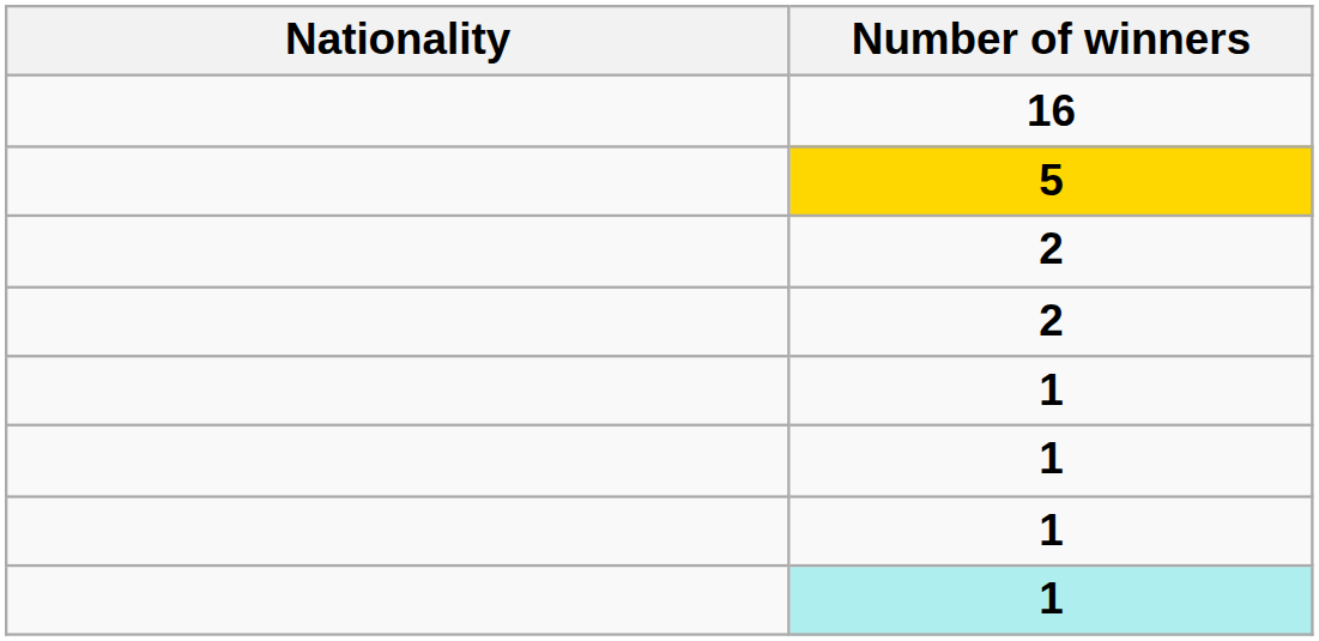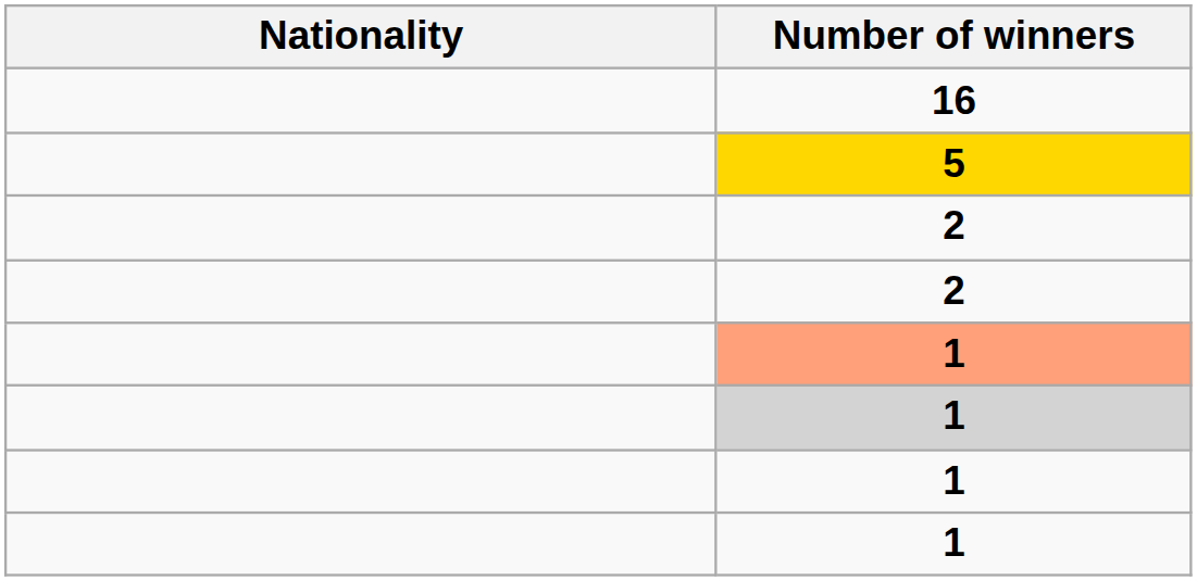row 6 | Number of winners: no background -> lightsalmon background
row 7 | Number of winners: no background -> lightgrey background
row 9 | Number of winners: paleturquoise background -> no background
